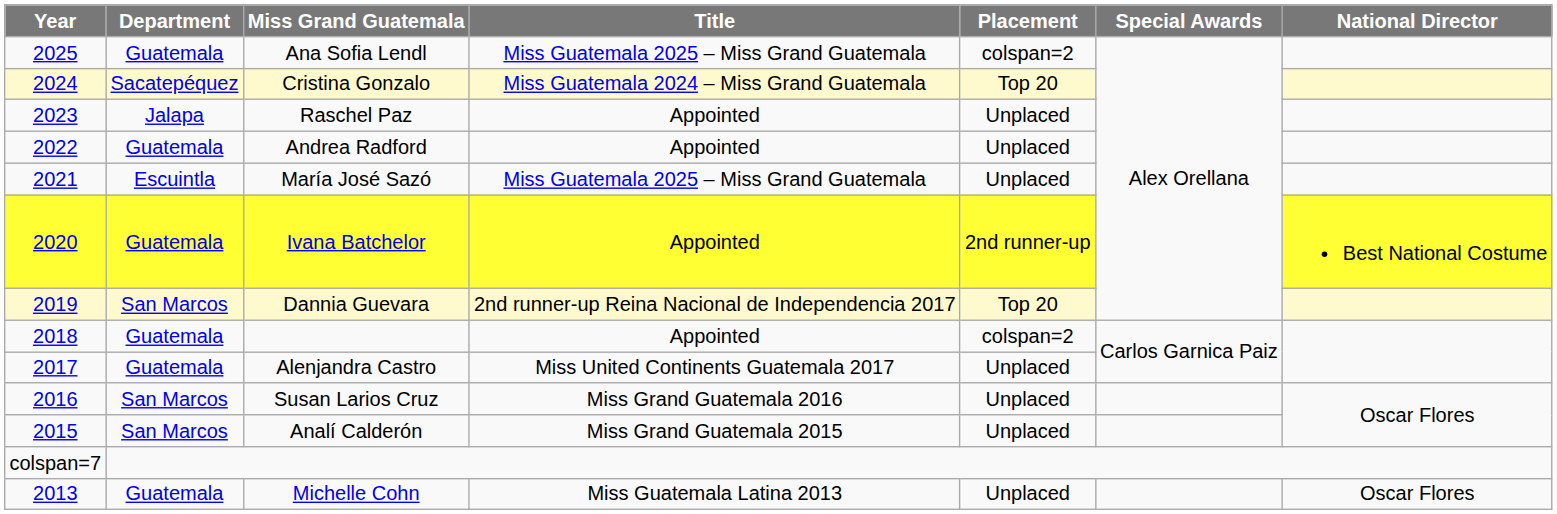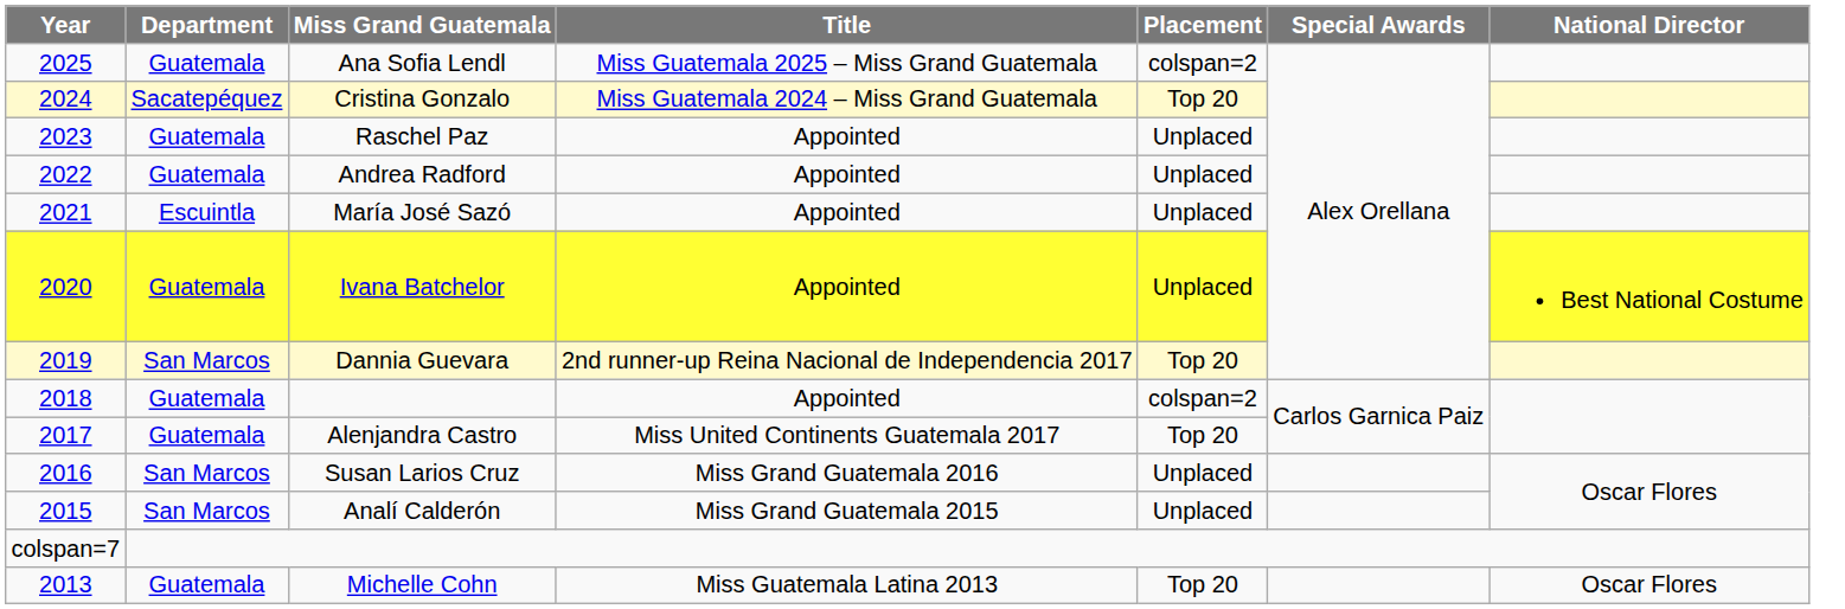Raschel Paz | Department: Jalapa -> Guatemala
María José Sazó | Title: Miss Guatemala 2025 – Miss Grand Guatemala -> Appointed
Ivana Batchelor | Placement: 2nd runner-up -> Unplaced
Alenjandra Castro | Placement: Unplaced -> Top 20
Michelle Cohn | Placement: Unplaced -> Top 20
